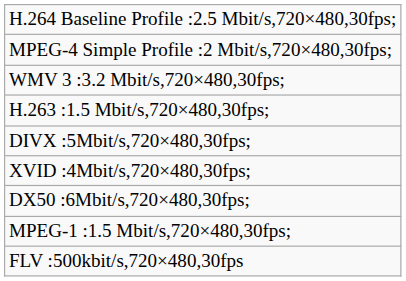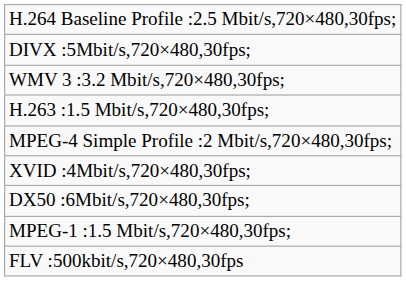row 2 | column 1: MPEG-4 Simple Profile :2 Mbit/s,720×480,30fps; -> DIVX :5Mbit/s,720×480,30fps;
row 5 | column 1: DIVX :5Mbit/s,720×480,30fps; -> MPEG-4 Simple Profile :2 Mbit/s,720×480,30fps;
